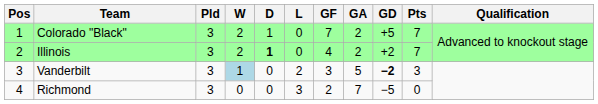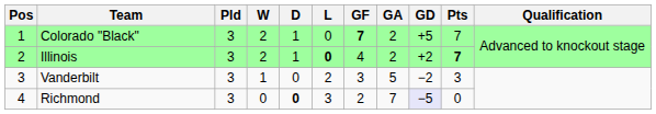Colorado "Black" | GF: normal -> bold
Illinois | D: bold -> normal
Illinois | L: normal -> bold
Illinois | Pts: normal -> bold
Vanderbilt | W: lightblue background -> no background
Vanderbilt | GD: bold -> normal
Richmond | D: normal -> bold
Richmond | GD: no background -> lavender background
